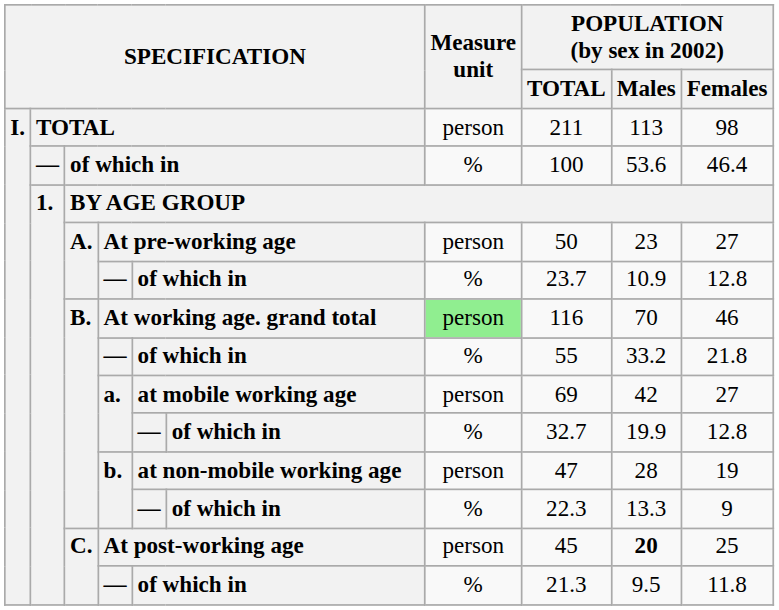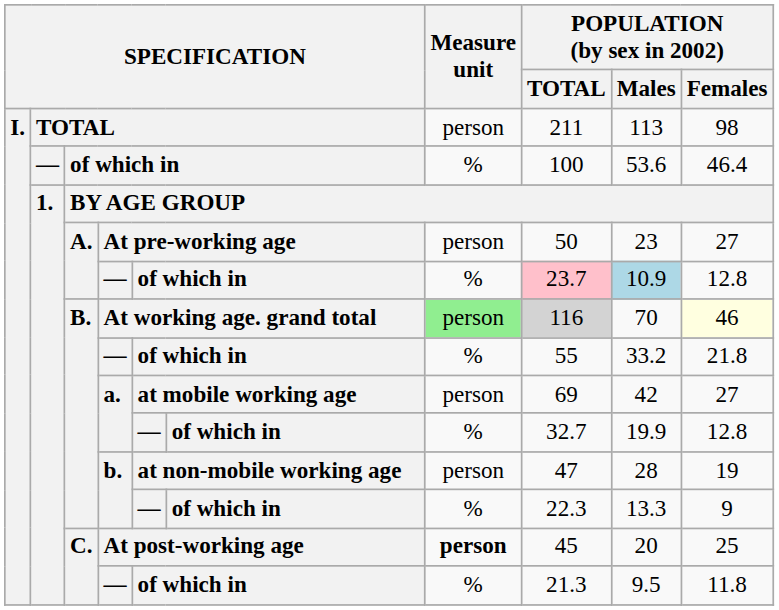A. / — | POPULATION (by sex in 2002) / TOTAL: no background -> pink background
A. / — | POPULATION (by sex in 2002) / Males: no background -> lightblue background
At working age. grand total | POPULATION (by sex in 2002) / TOTAL: no background -> lightgrey background
At working age. grand total | POPULATION (by sex in 2002) / Females: no background -> lightyellow background
At post-working age | Measure unit: normal -> bold
At post-working age | POPULATION (by sex in 2002) / Males: bold -> normal
